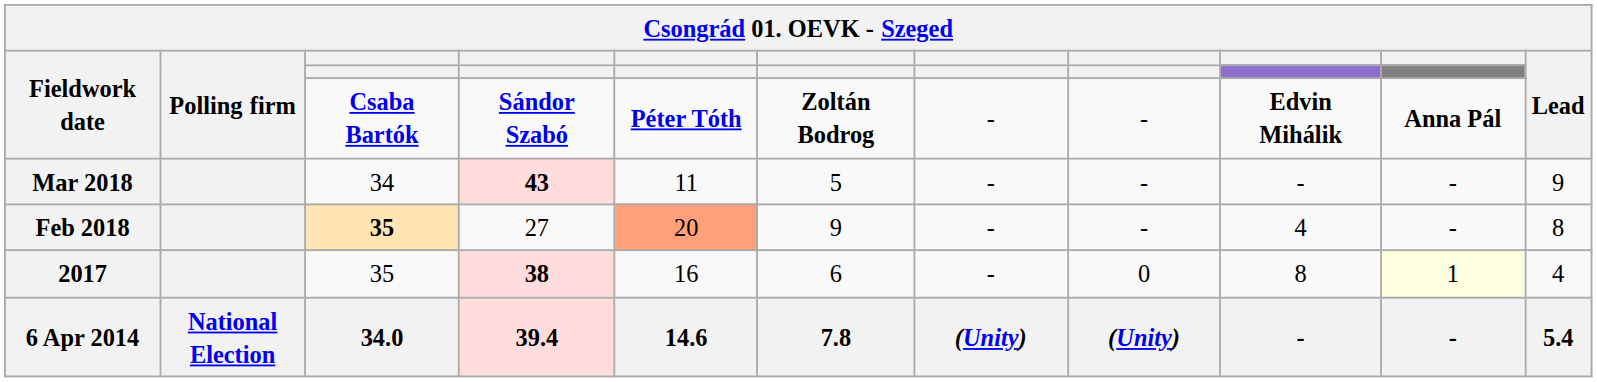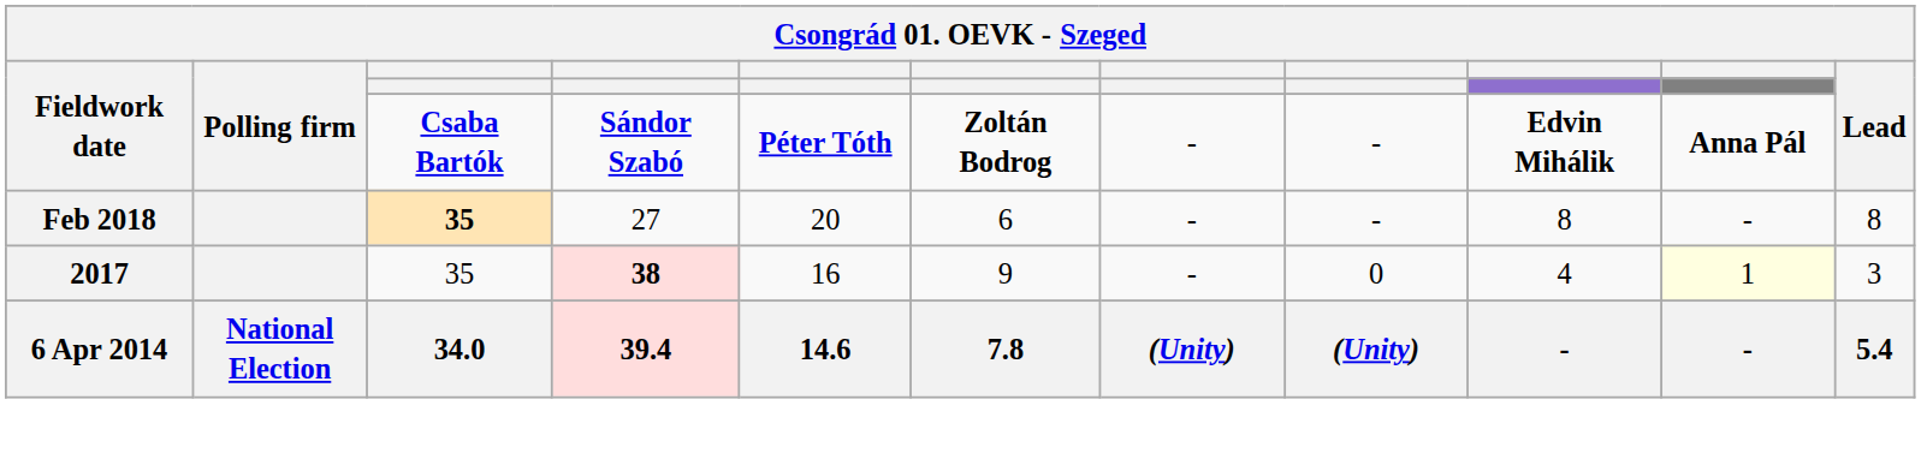- row: Mar 2018 | 34 | 43 | 11 | 5 | - | - | - | - | 9
Feb 2018 | column 5: lightsalmon background -> no background
Feb 2018 | column 6: 9 -> 6
Feb 2018 | column 9: 4 -> 8
2017 | column 6: 6 -> 9
2017 | column 9: 8 -> 4
2017 | Lead: 4 -> 3
